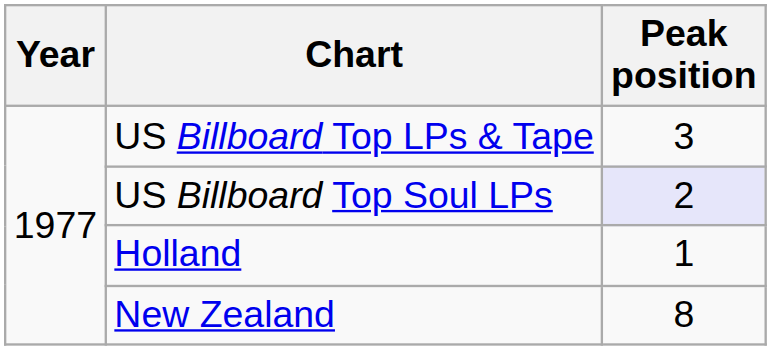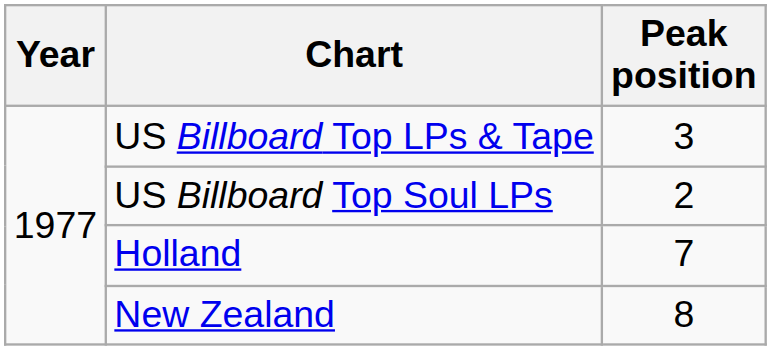US Billboard Top Soul LPs | Peak position: lavender background -> no background
Holland | Peak position: 1 -> 7
